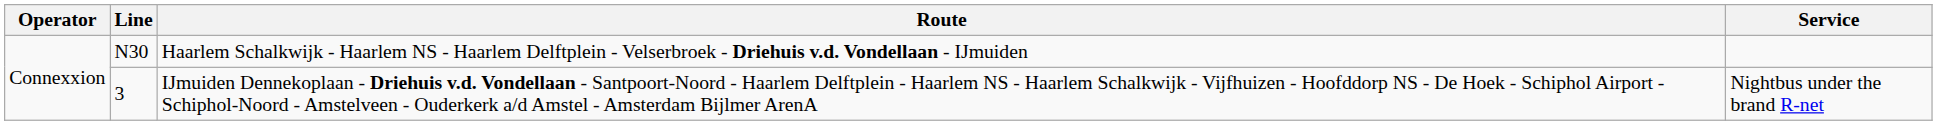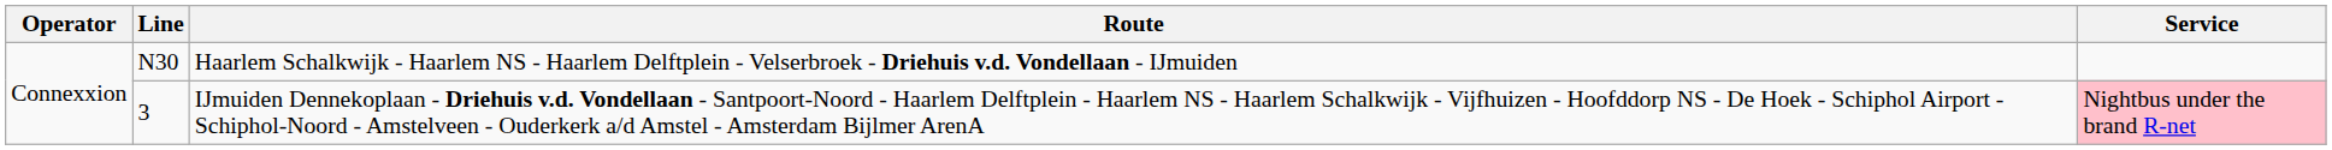row 3 | Service: no background -> pink background
